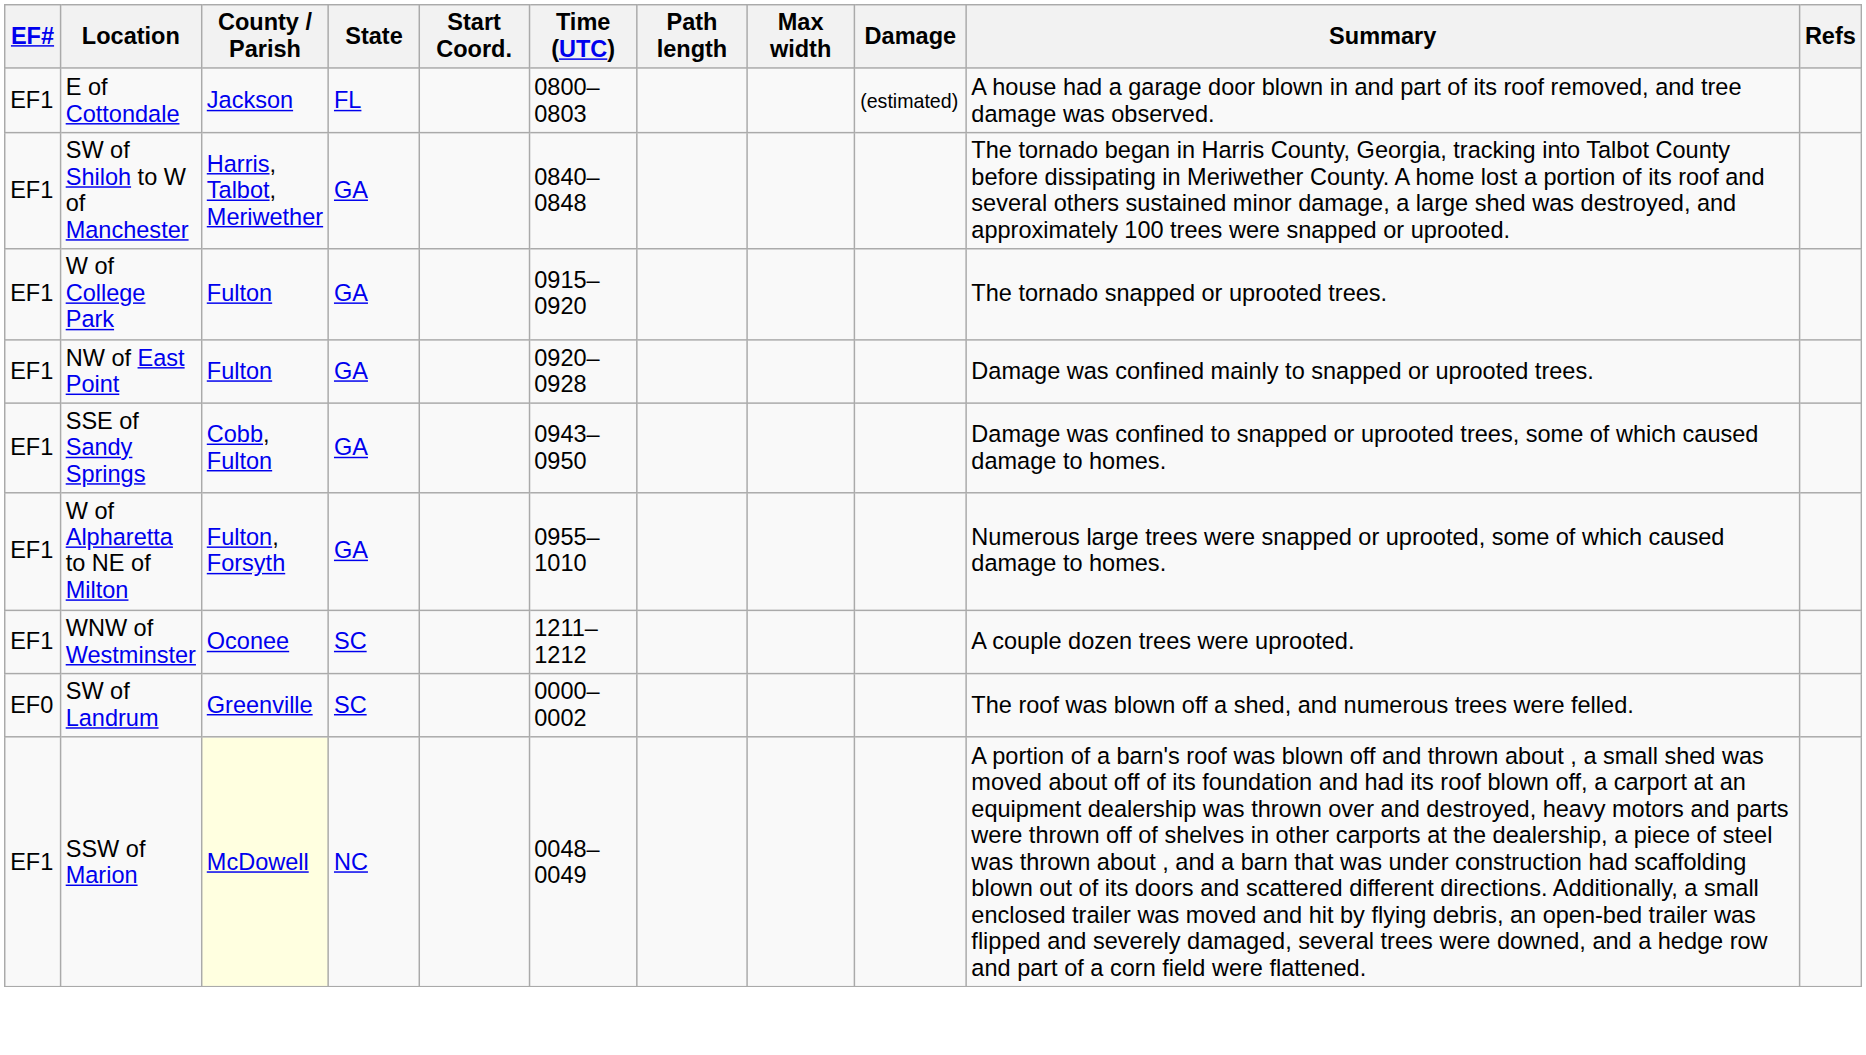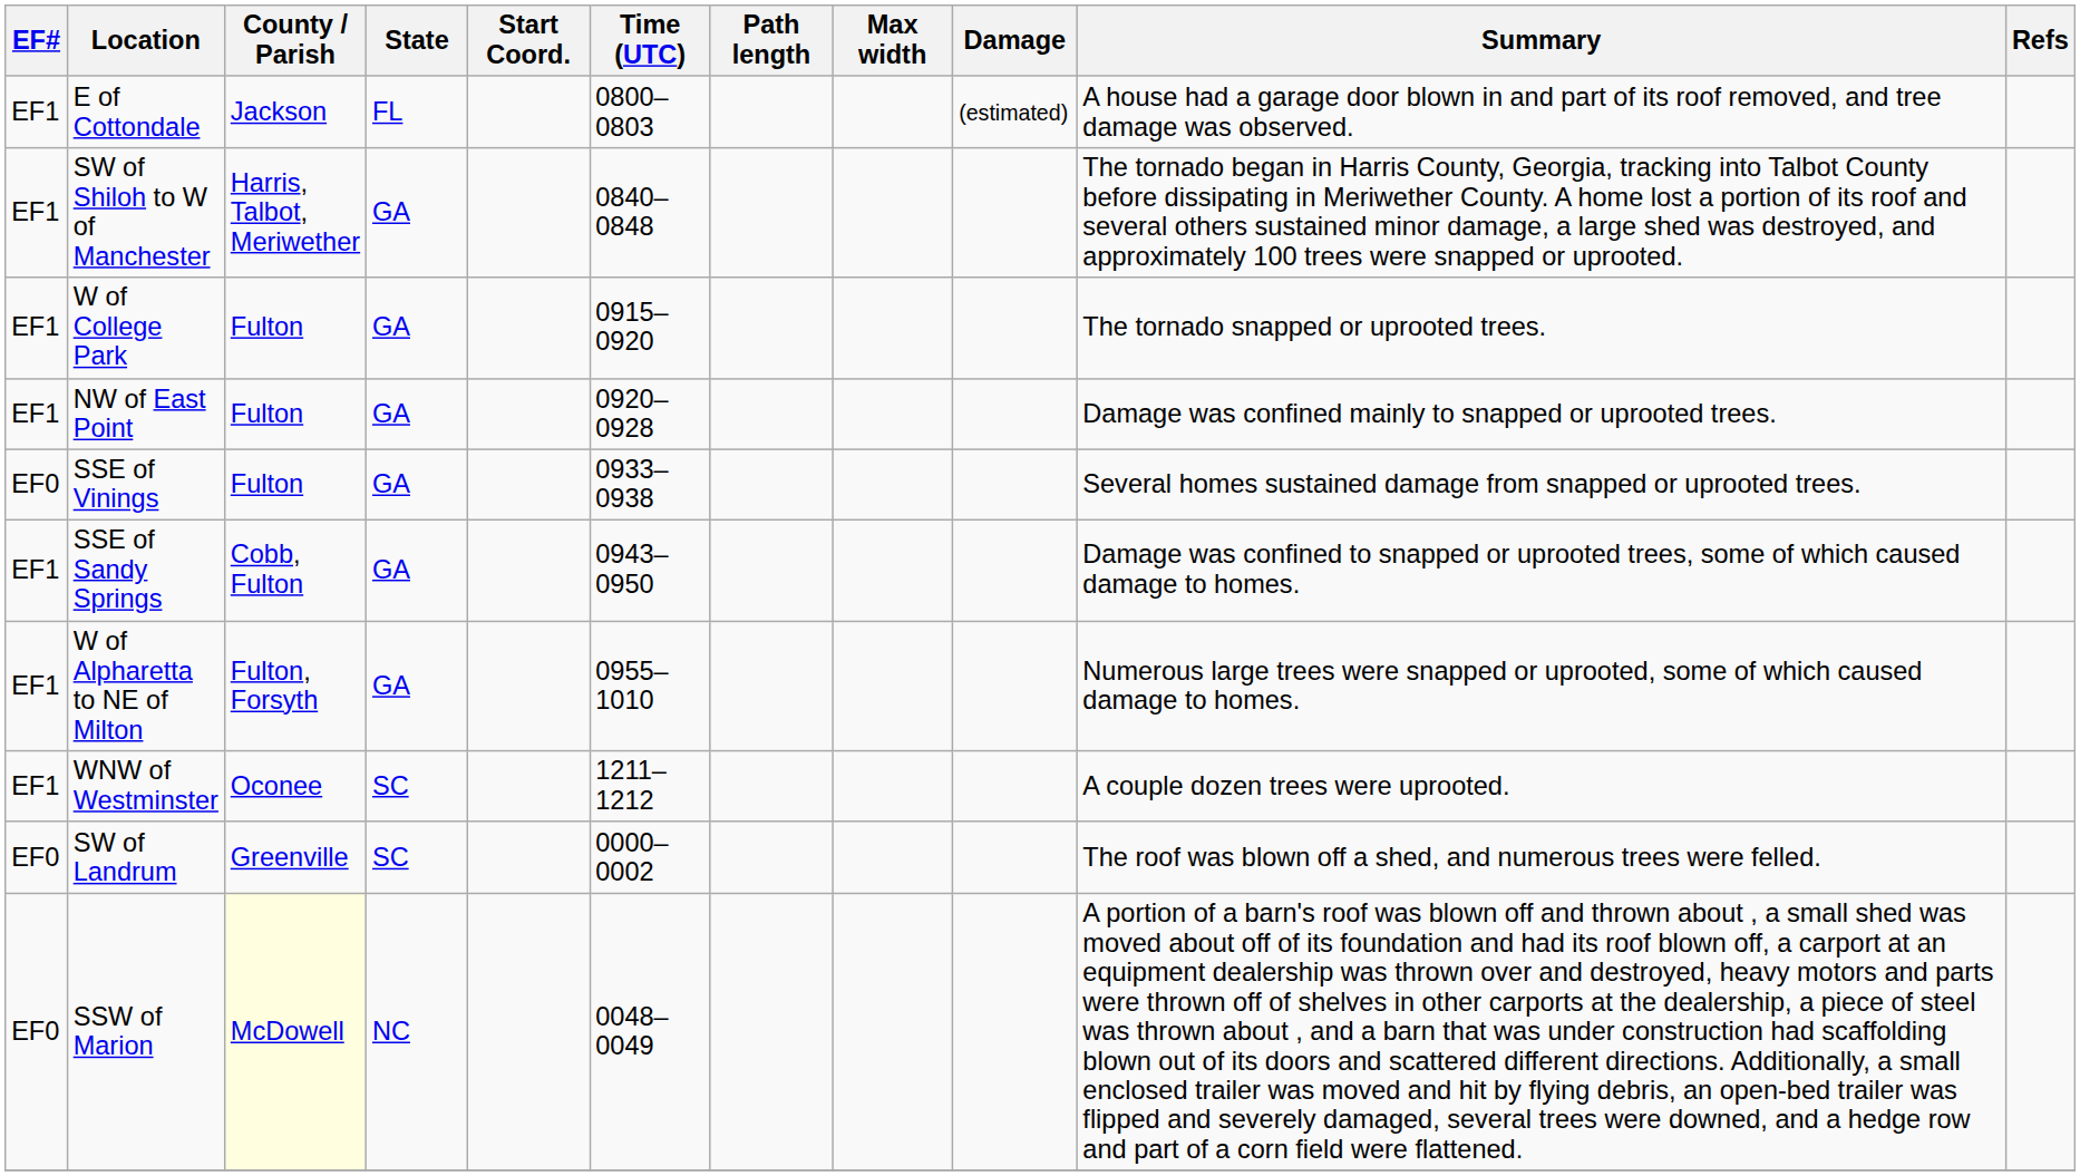+ row: EF0 | SSE of Vinings | Fulton | GA | 0933–0938 | Several homes sustained damage from snapped or uprooted trees.
SSW of Marion | EF#: EF1 -> EF0
